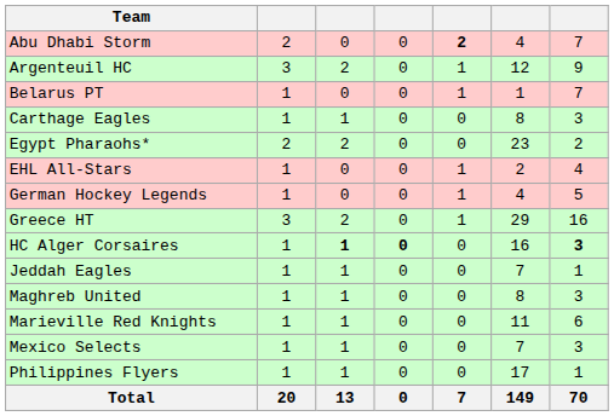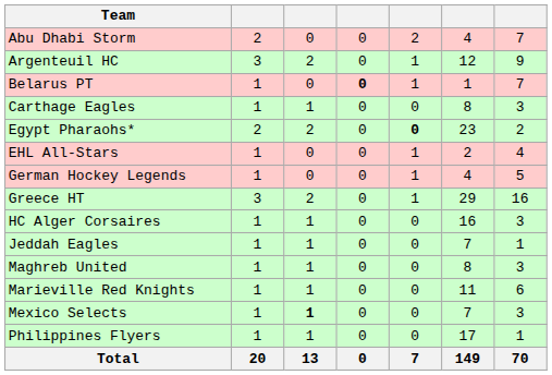Abu Dhabi Storm | column 5: bold -> normal
Belarus PT | column 4: normal -> bold
Egypt Pharaohs* | column 5: normal -> bold
HC Alger Corsaires | column 3: bold -> normal
HC Alger Corsaires | column 4: bold -> normal
HC Alger Corsaires | column 7: bold -> normal
Mexico Selects | column 3: normal -> bold
